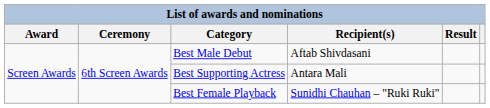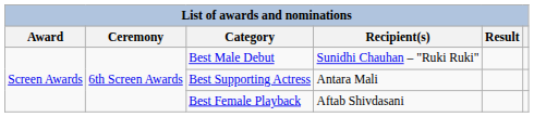Best Male Debut | Recipient(s): Aftab Shivdasani -> Sunidhi Chauhan – "Ruki Ruki"
Best Female Playback | Recipient(s): Sunidhi Chauhan – "Ruki Ruki" -> Aftab Shivdasani
